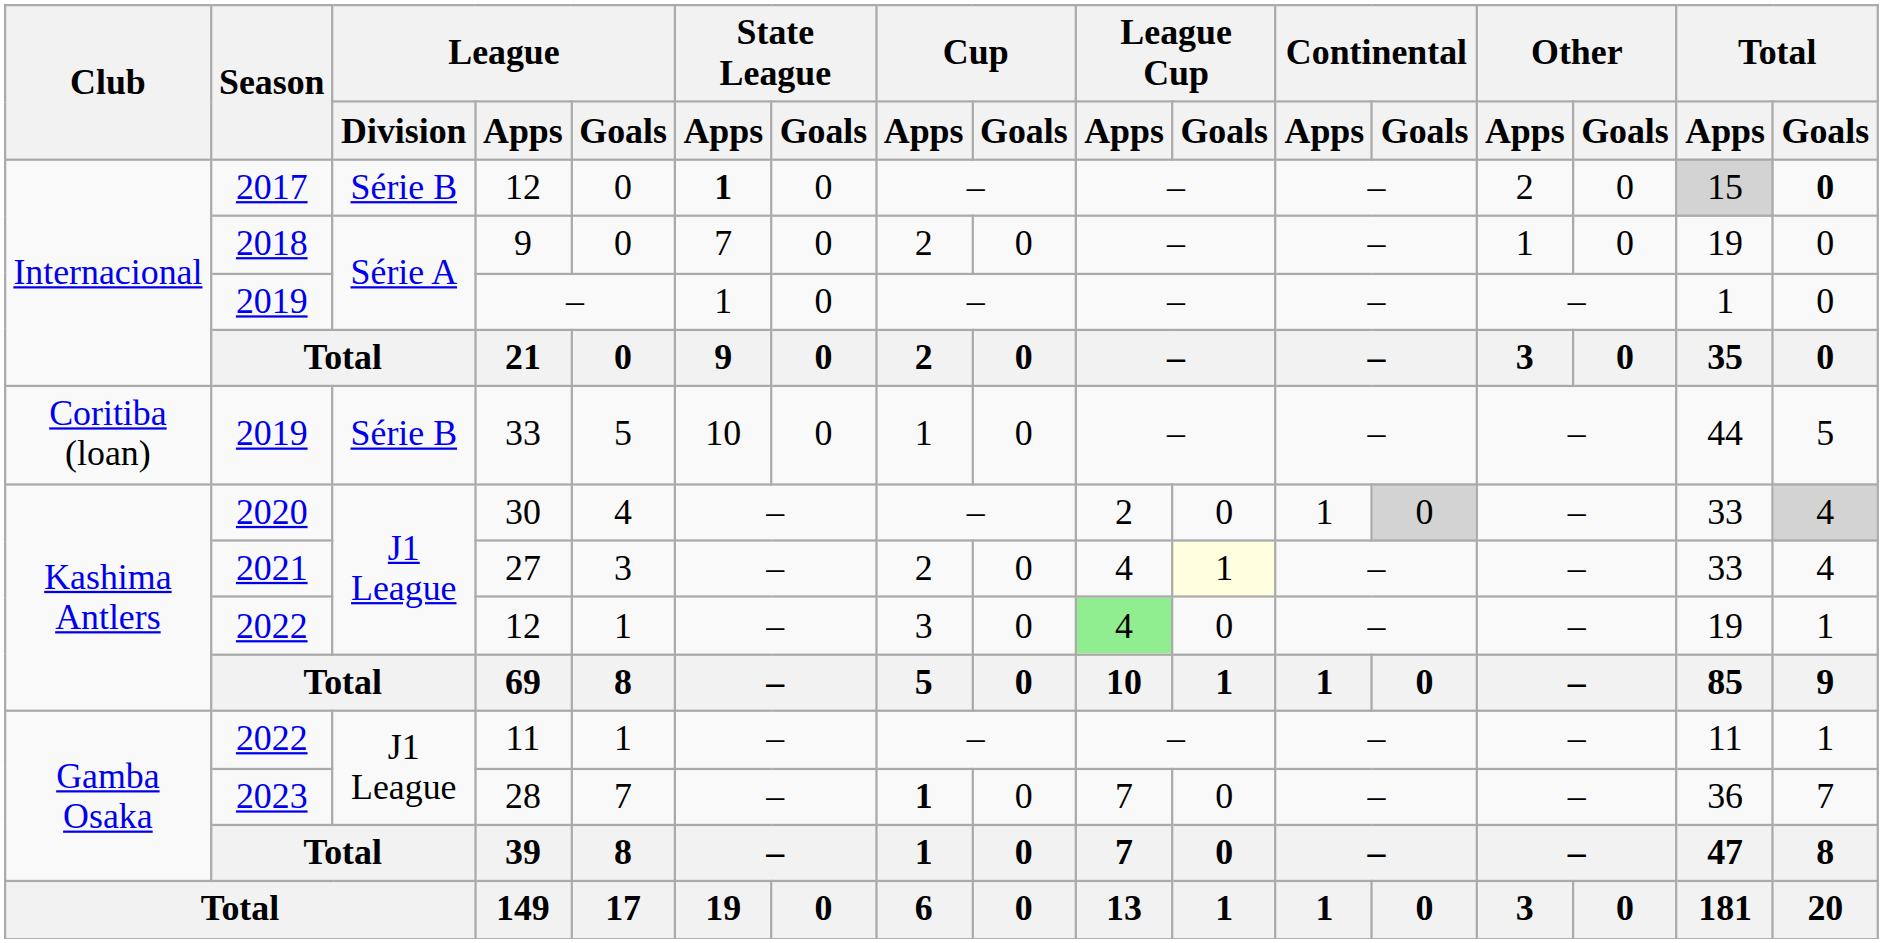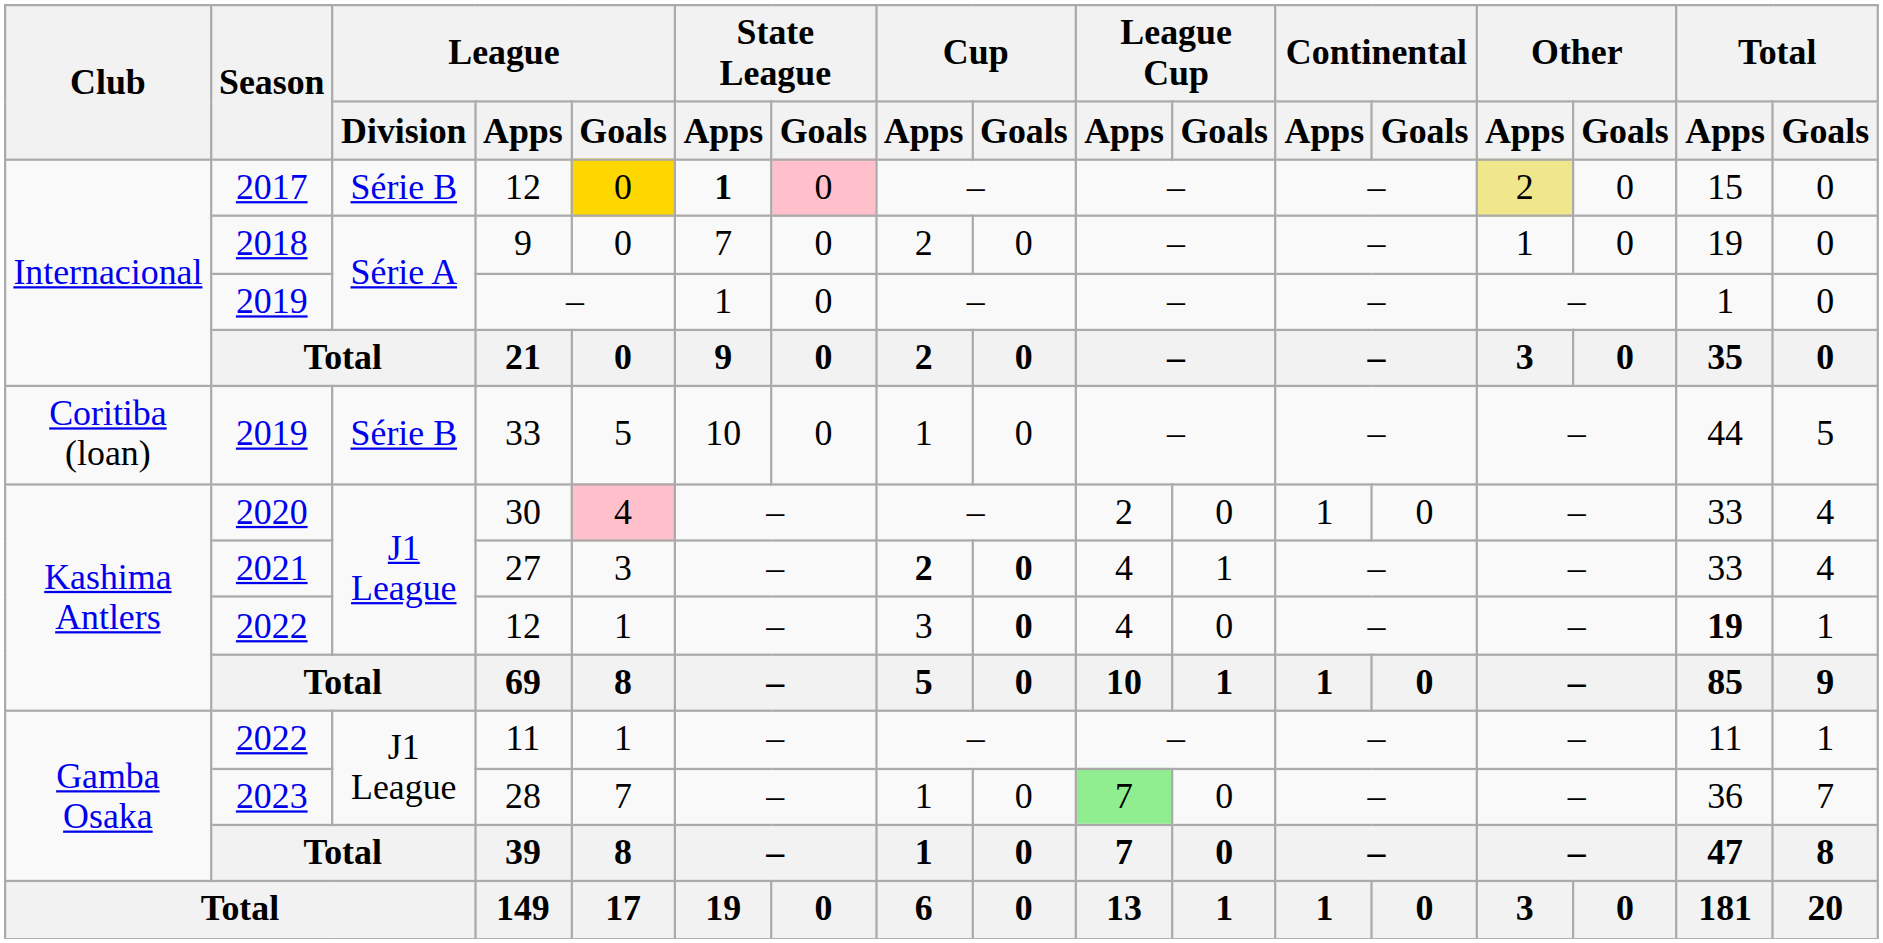2017 / 12 | League / Goals: no background -> gold background
2017 / 12 | State League / Goals: no background -> pink background
2017 / 12 | Other / Apps: no background -> khaki background
2017 / 12 | Total / Apps: lightgrey background -> no background
2017 / 12 | Total / Goals: bold -> normal
30 | League / Goals: no background -> pink background
30 | Continental / Goals: lightgrey background -> no background
30 | Total / Goals: lightgrey background -> no background
27 | Cup / Apps: normal -> bold
27 | Cup / Goals: normal -> bold
27 | League Cup / Goals: lightyellow background -> no background
2022 / 12 | Cup / Goals: normal -> bold
2022 / 12 | League Cup / Apps: lightgreen background -> no background
2022 / 12 | Total / Apps: normal -> bold
28 | Cup / Apps: bold -> normal
28 | League Cup / Apps: no background -> lightgreen background
